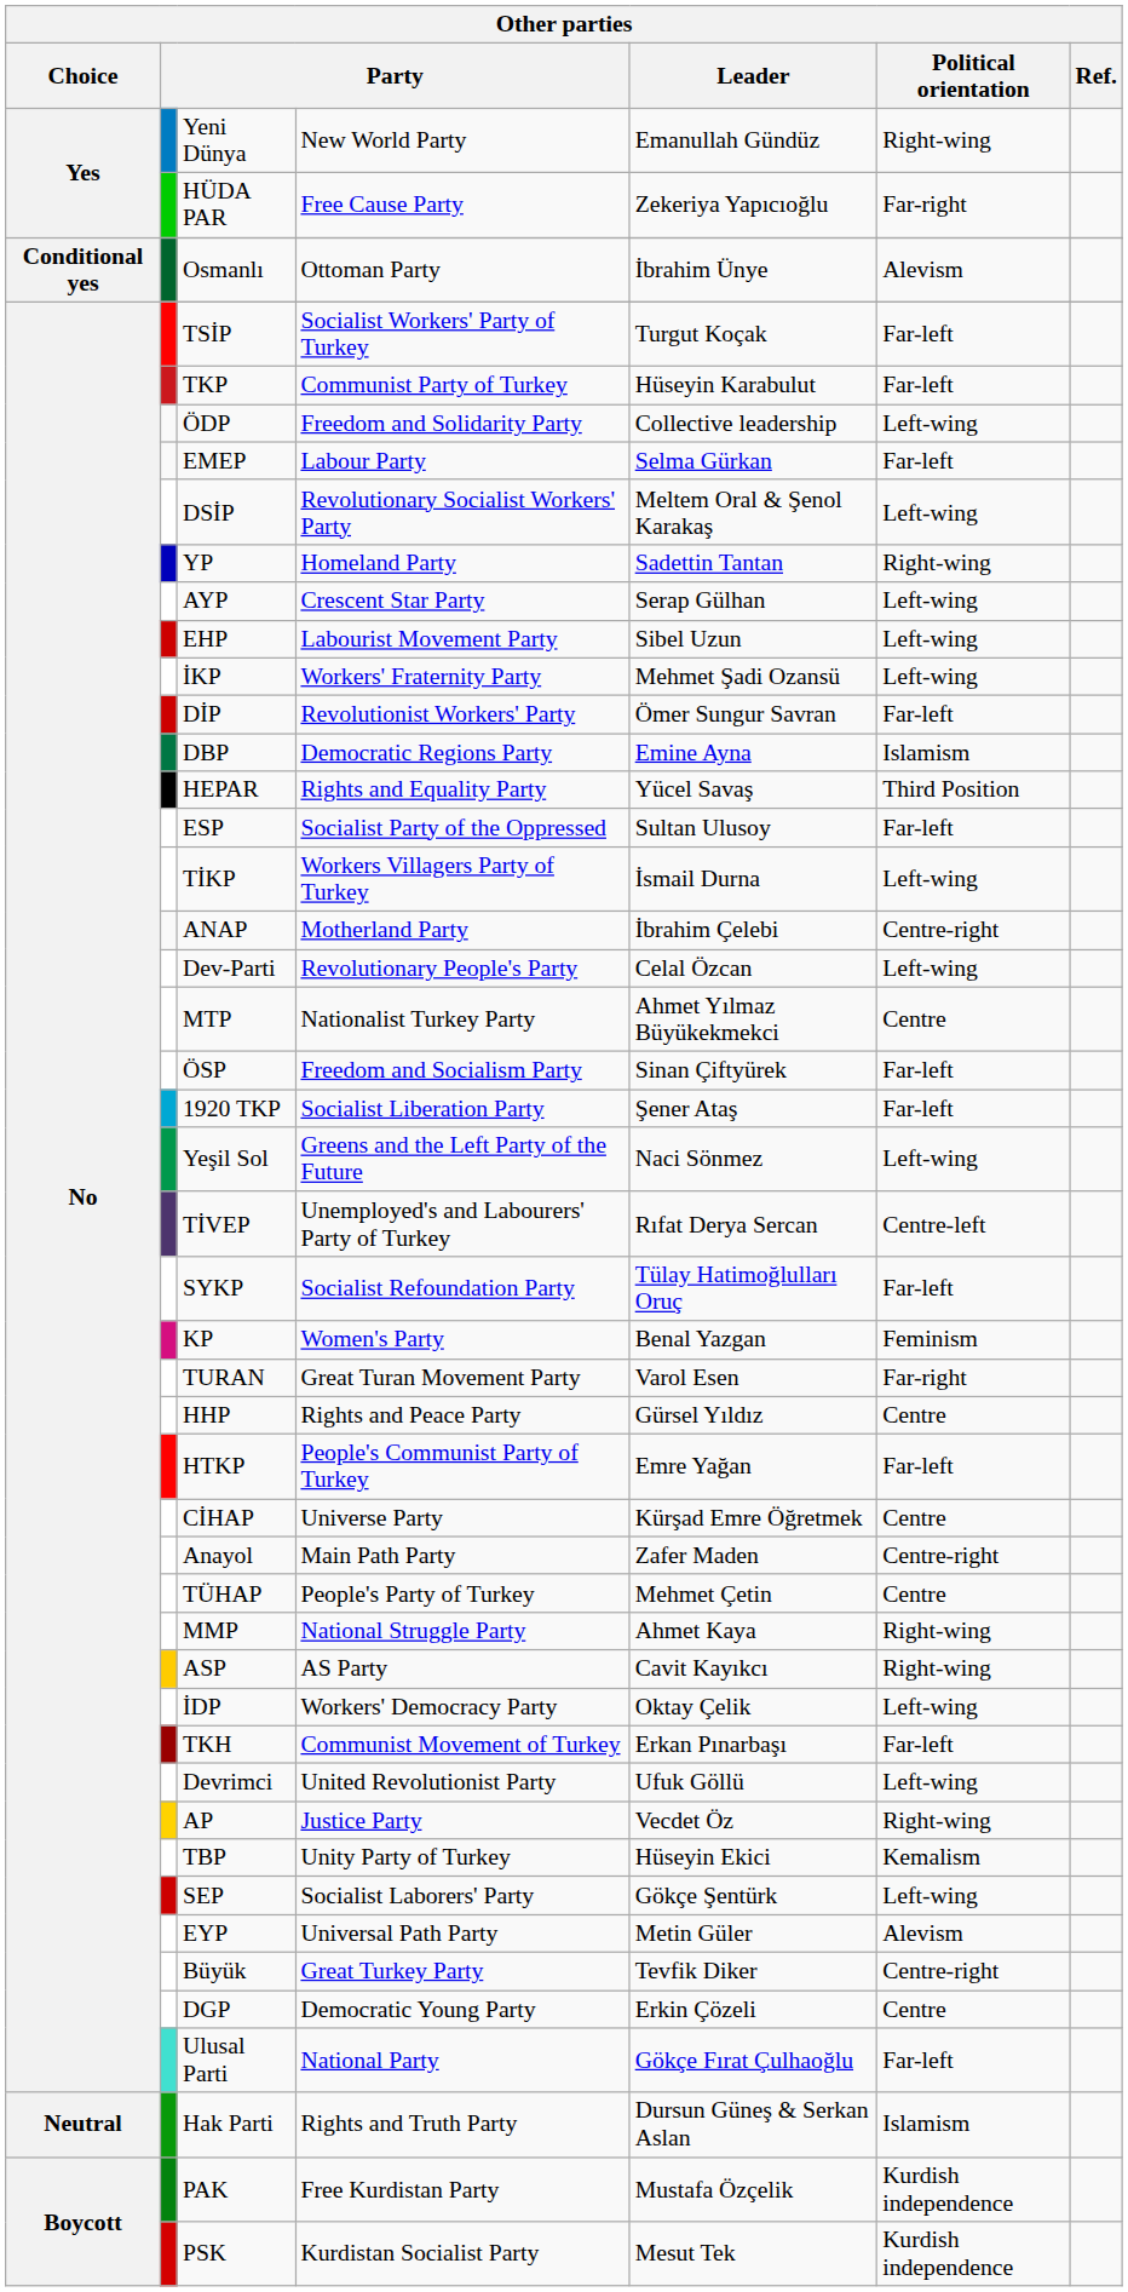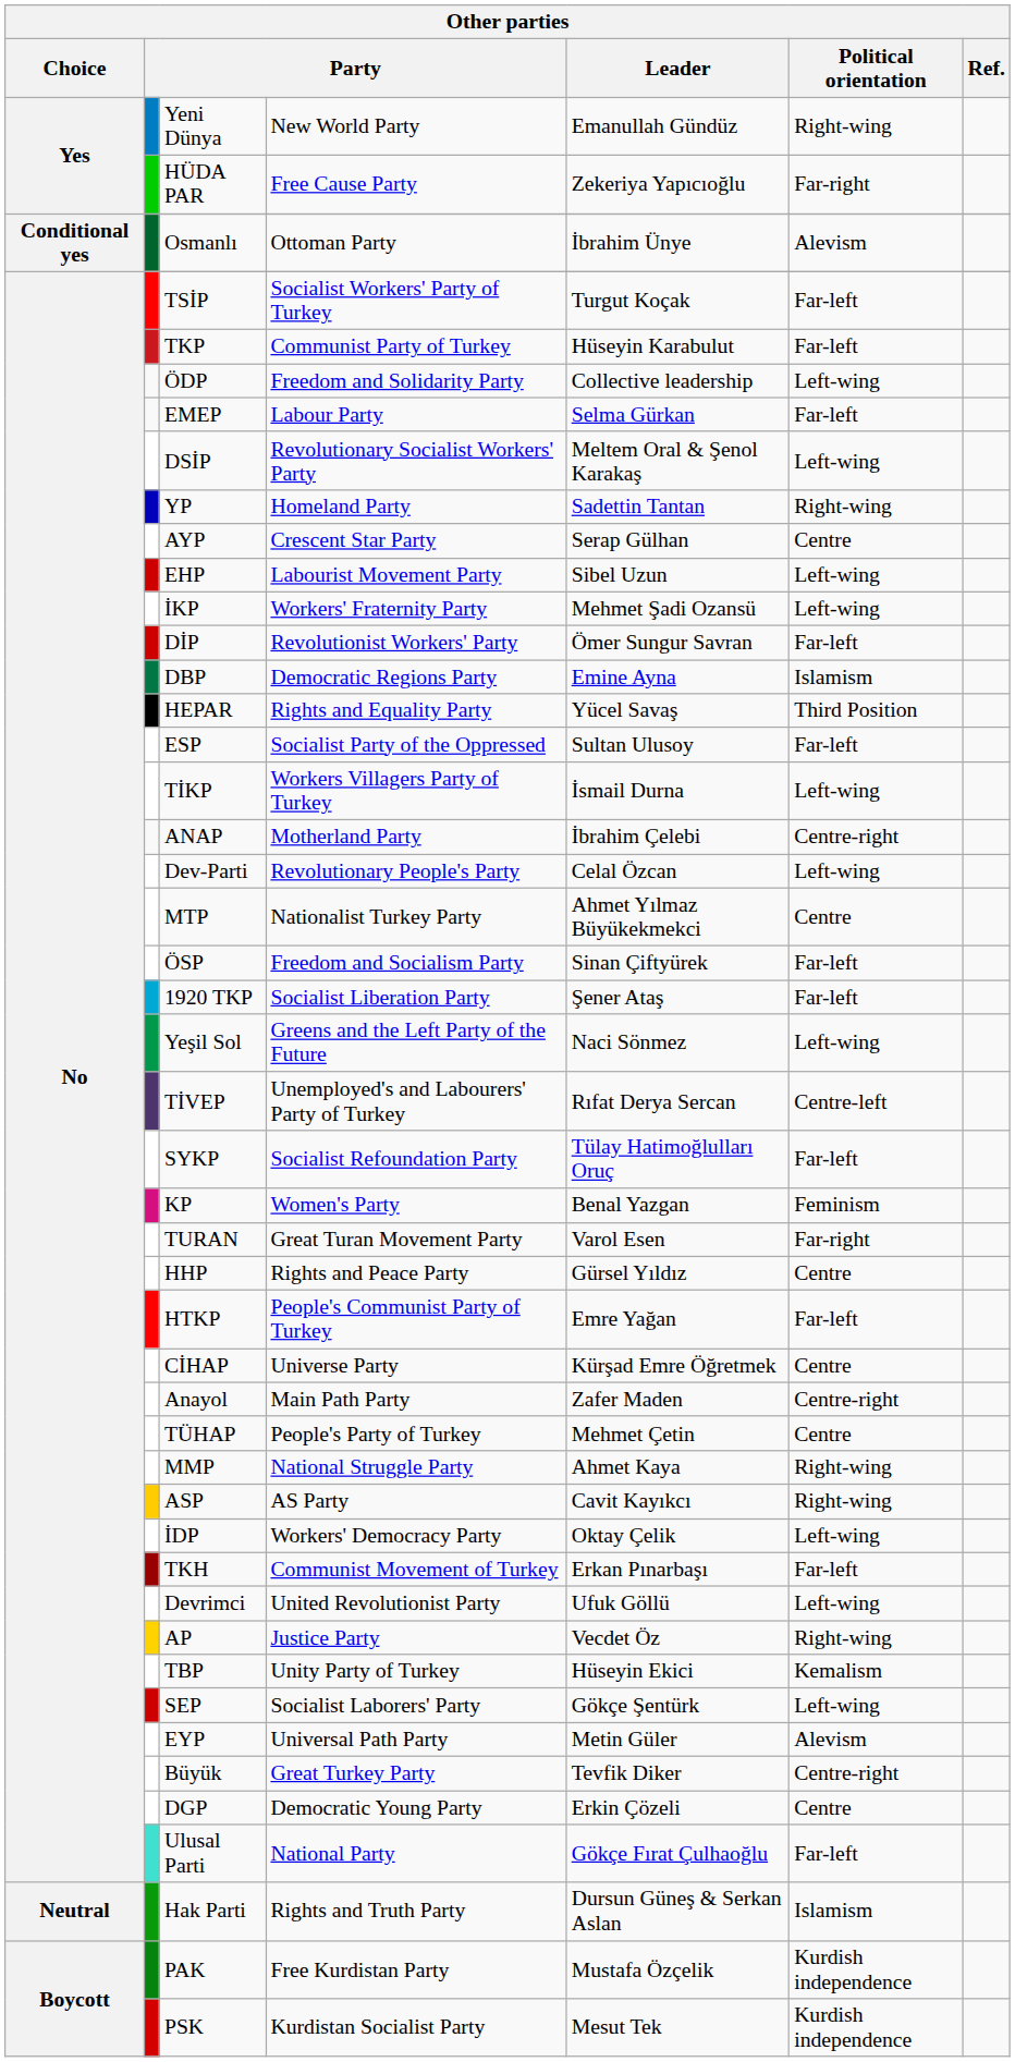AYP | Political orientation: Left-wing -> Centre
